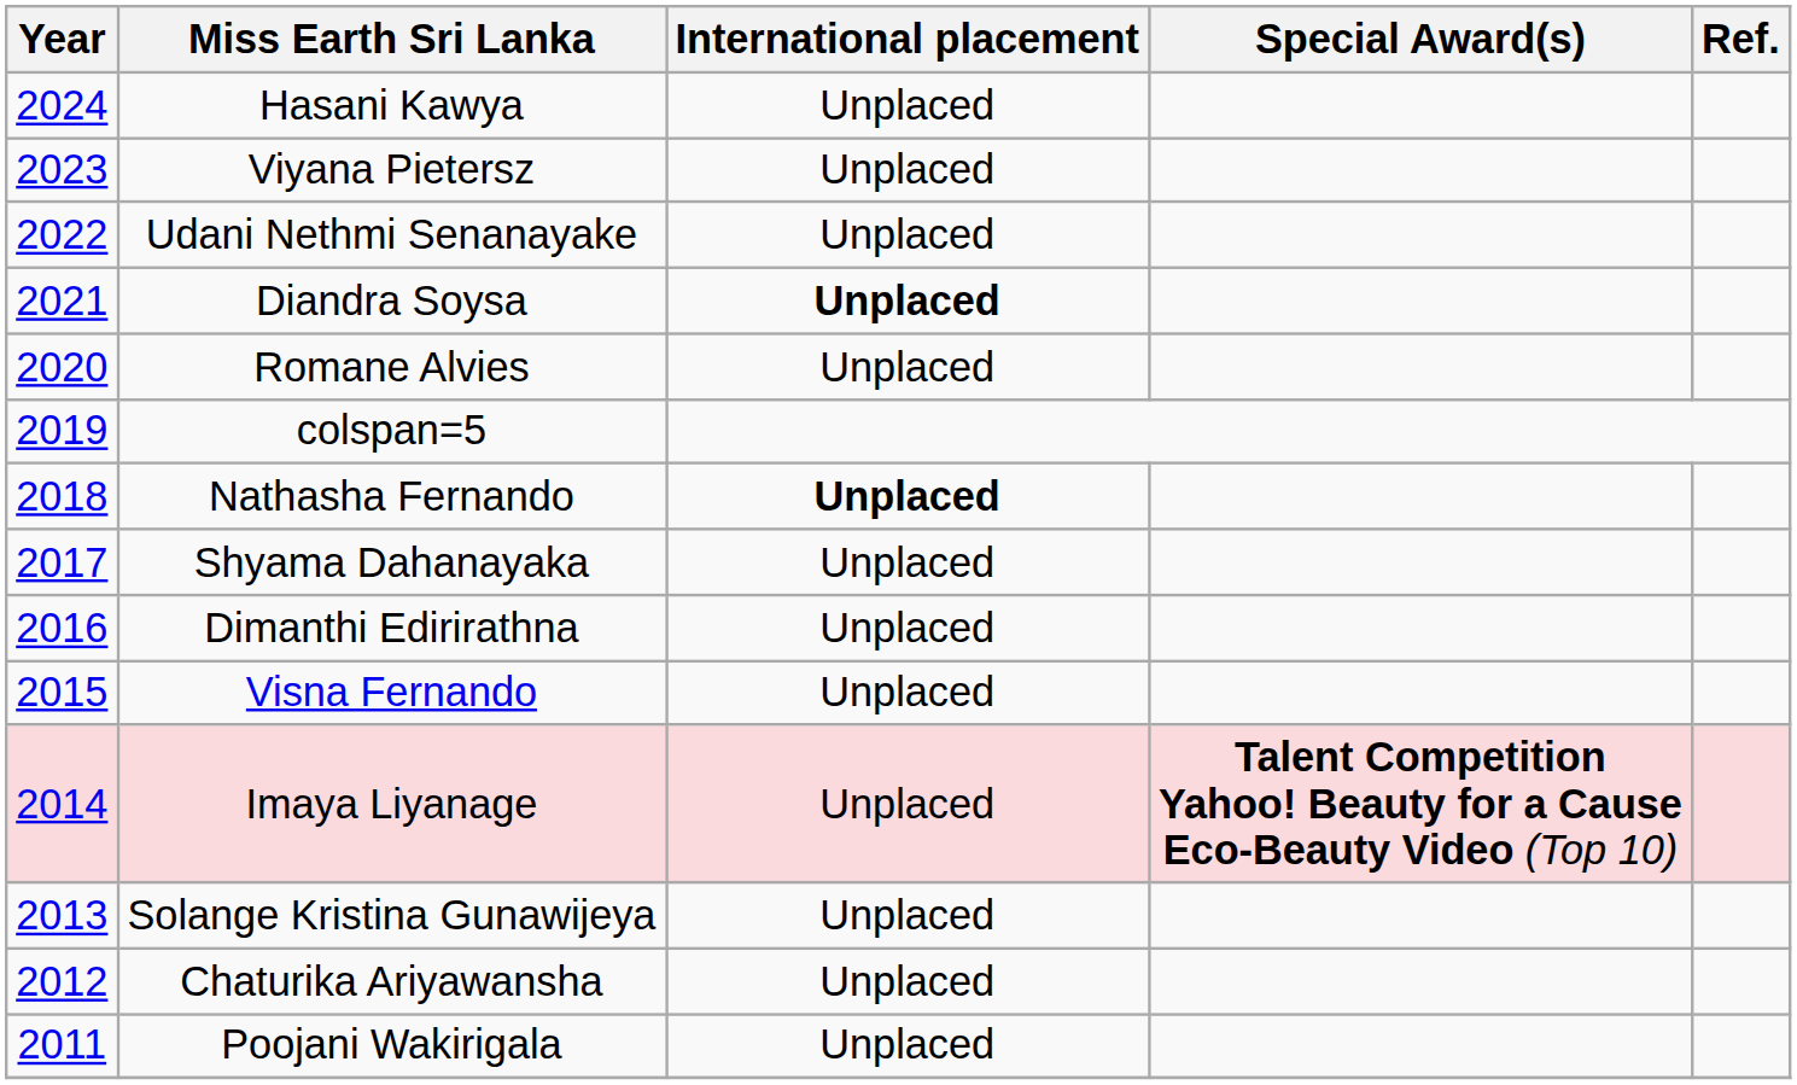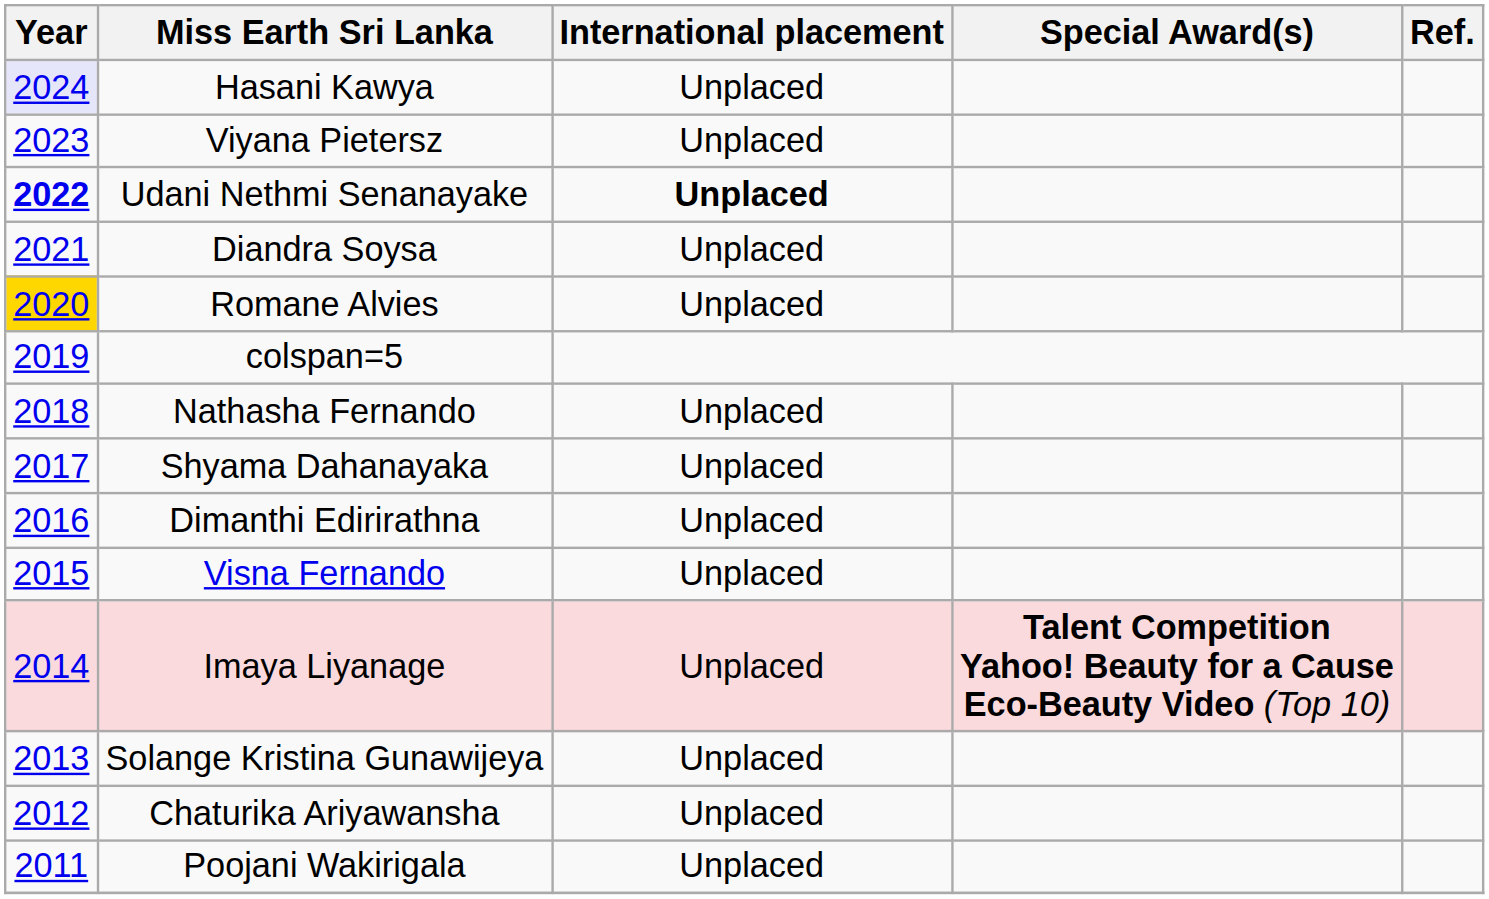Hasani Kawya | Year: no background -> lavender background
Udani Nethmi Senanayake | Year: normal -> bold
Udani Nethmi Senanayake | International placement: normal -> bold
Diandra Soysa | International placement: bold -> normal
Romane Alvies | Year: no background -> gold background
Nathasha Fernando | International placement: bold -> normal
